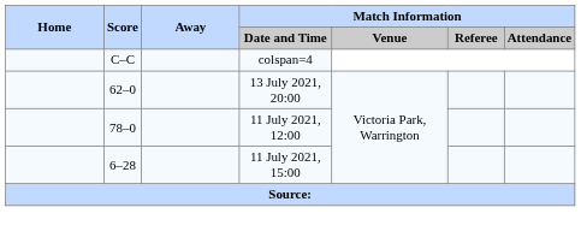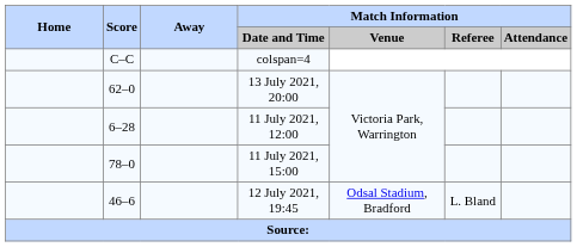11 July 2021, 12:00 | Score: 78–0 -> 6–28
11 July 2021, 15:00 | Score: 6–28 -> 78–0
+ row: 46–6 | 12 July 2021, 19:45 | Odsal Stadium, Bradford | L. Bland
